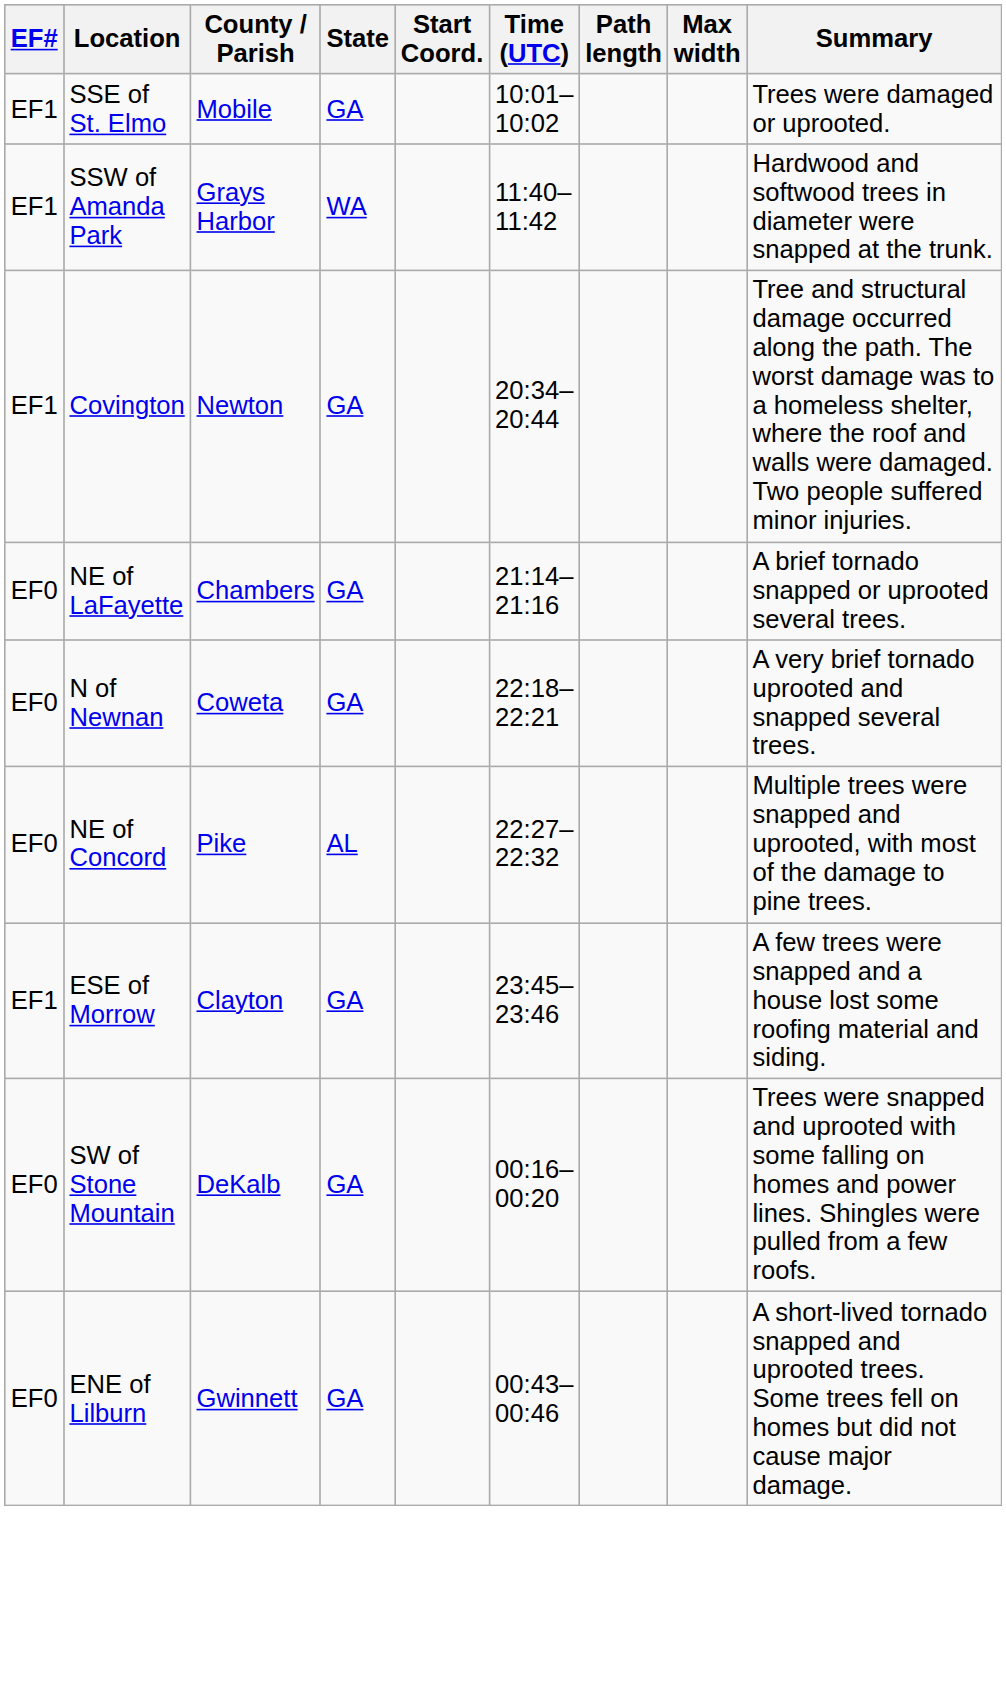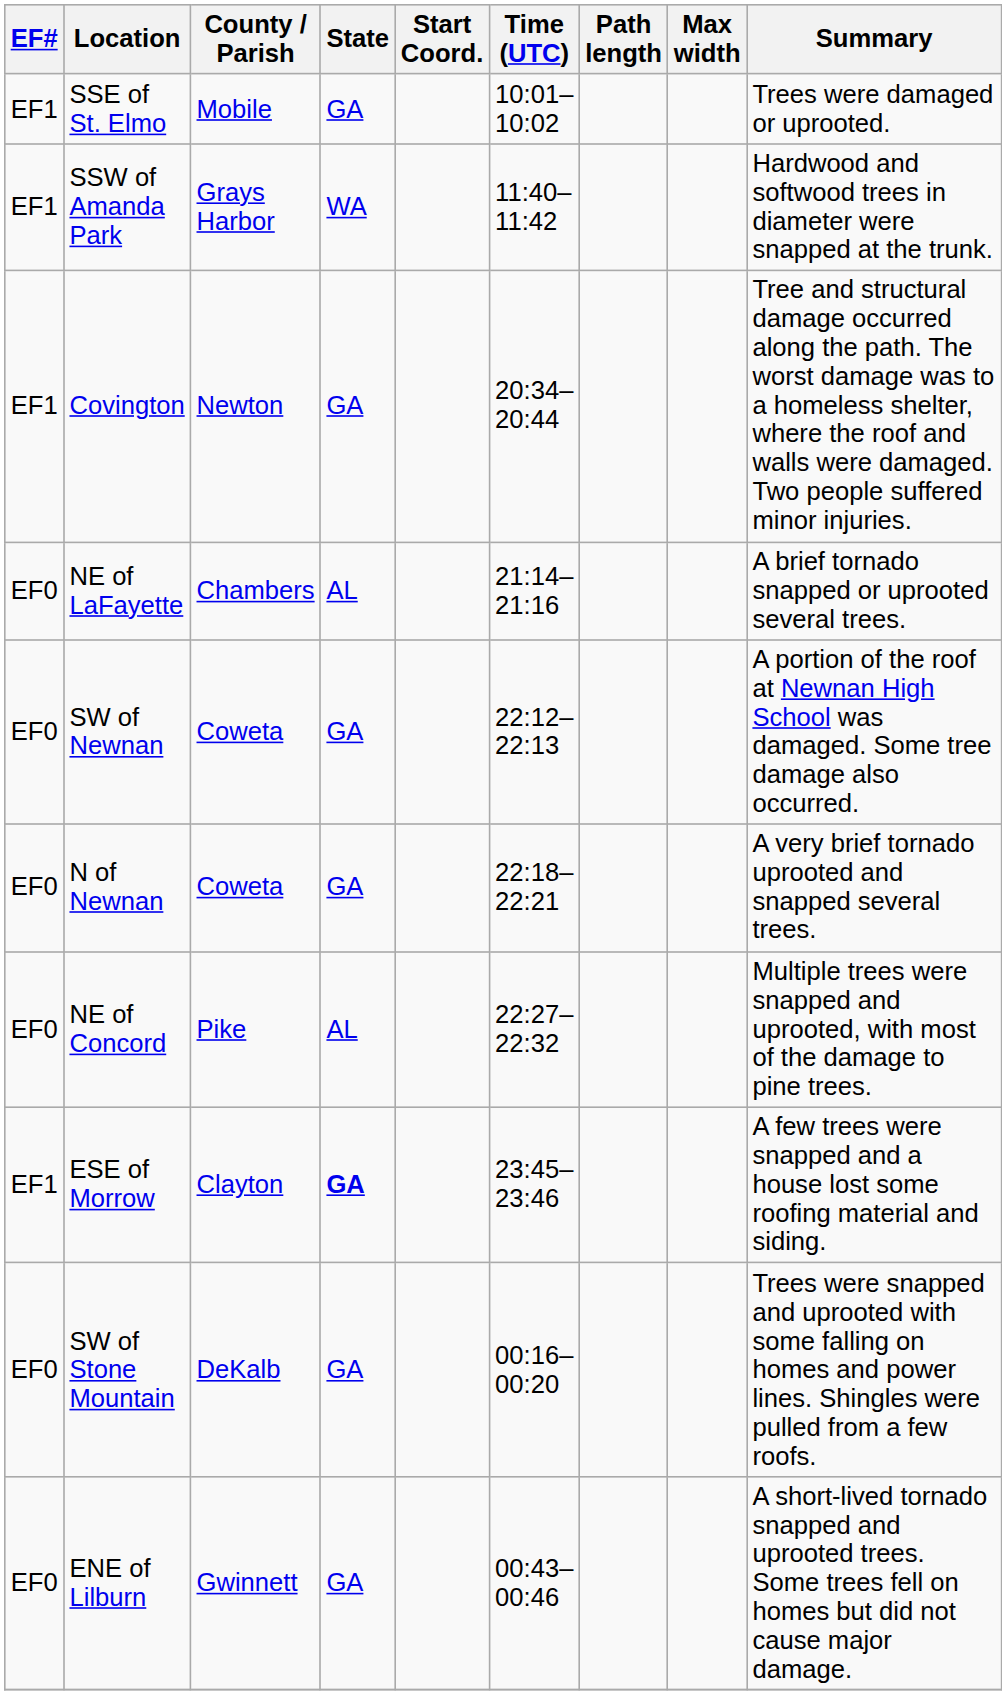NE of LaFayette | State: GA -> AL
+ row: EF0 | SW of Newnan | Coweta | GA | 22:12–22:13 | A portion of the roof at Newnan High School was damaged. Some tree damage also occurred.
ESE of Morrow | State: normal -> bold
